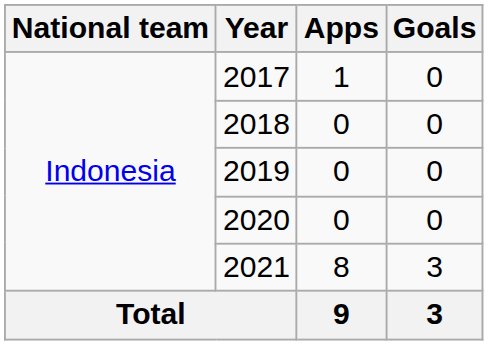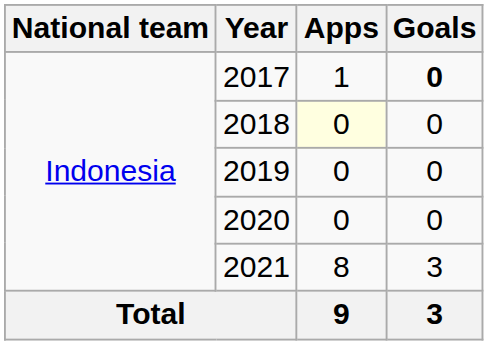2017 | Goals: normal -> bold
2018 | Apps: no background -> lightyellow background
